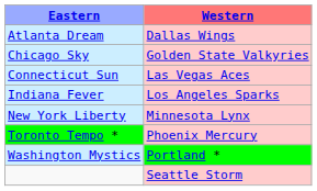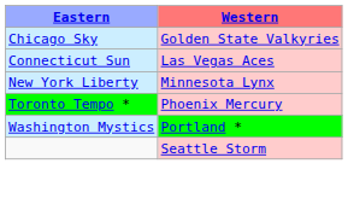- row: Atlanta Dream | Dallas Wings
- row: Indiana Fever | Los Angeles Sparks
